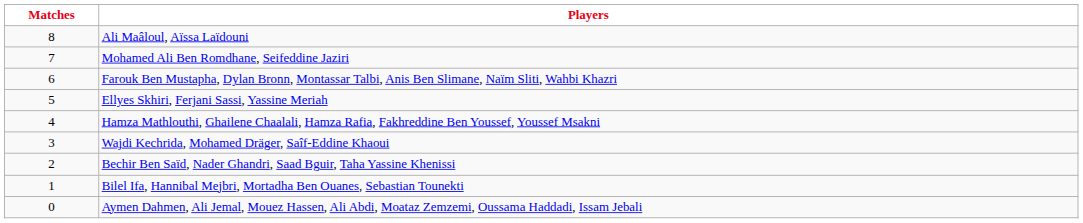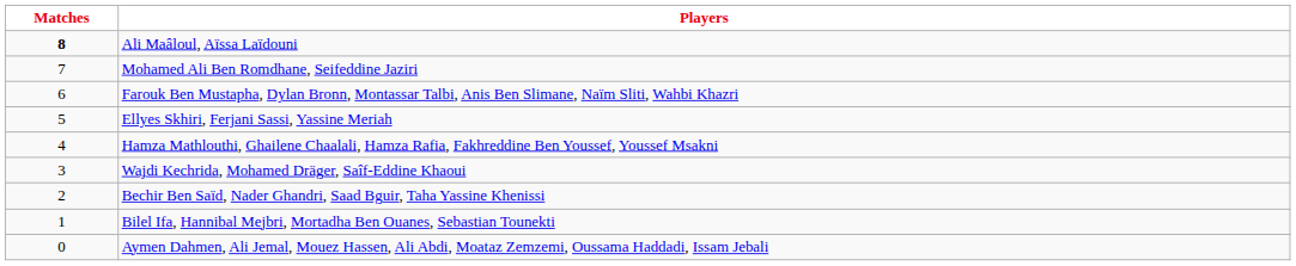Ali Maâloul, Aïssa Laïdouni | Matches: normal -> bold
